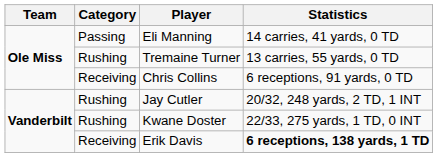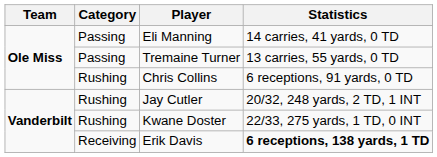Tremaine Turner | Category: Rushing -> Passing
Chris Collins | Category: Receiving -> Rushing
